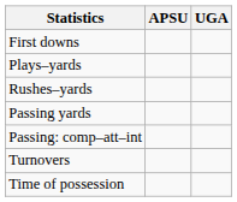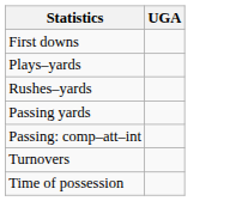- column: APSU
